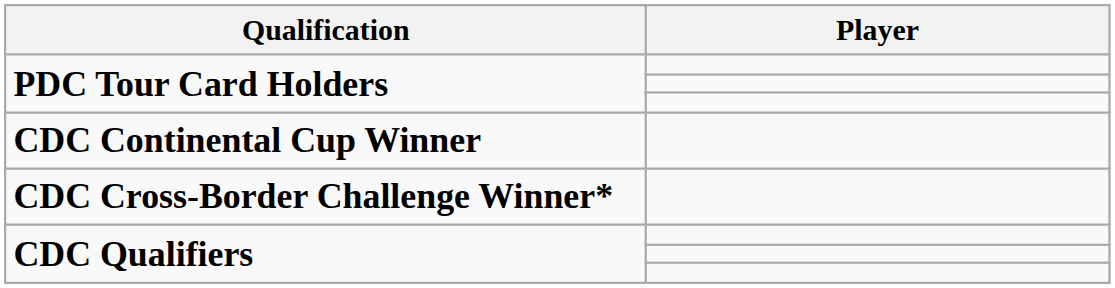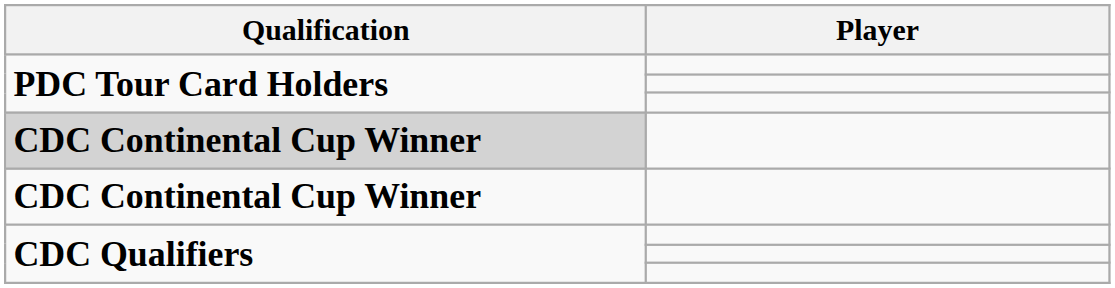row 5 | Qualification: no background -> lightgrey background
row 6 | Qualification: CDC Cross-Border Challenge Winner* -> CDC Continental Cup Winner
